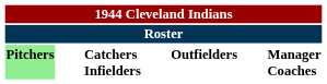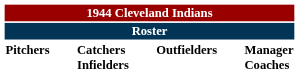Pitchers | column 1: lightgreen background -> no background
